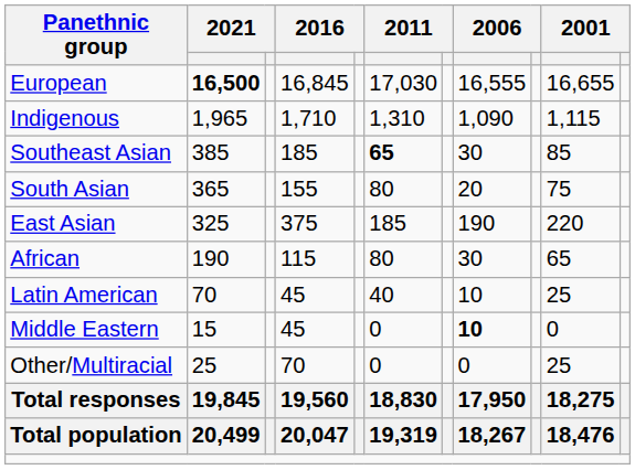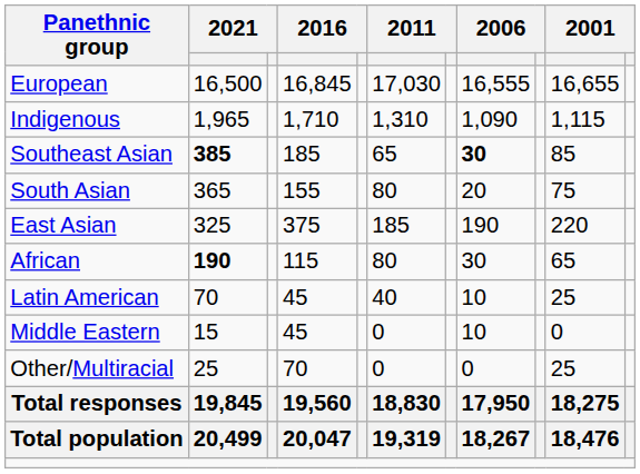European | column 2: bold -> normal
Southeast Asian | column 2: normal -> bold
Southeast Asian | column 6: bold -> normal
Southeast Asian | column 8: normal -> bold
African | column 2: normal -> bold
Middle Eastern | column 8: bold -> normal
